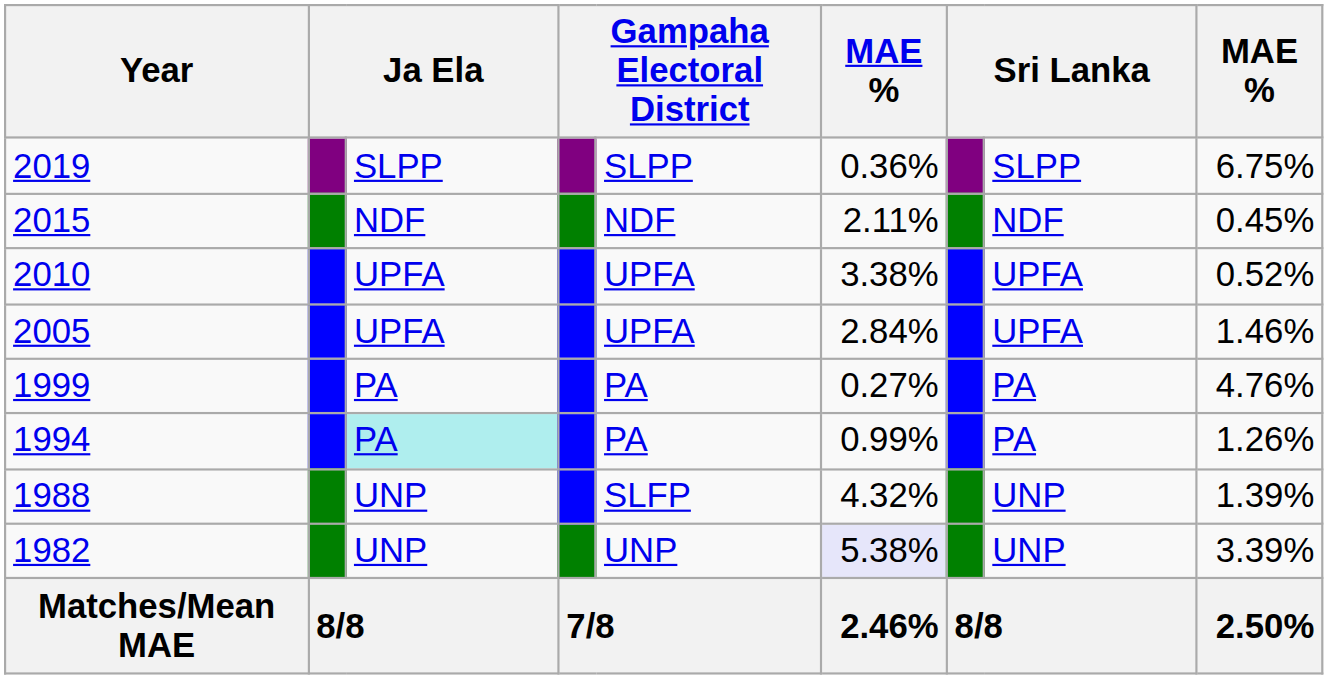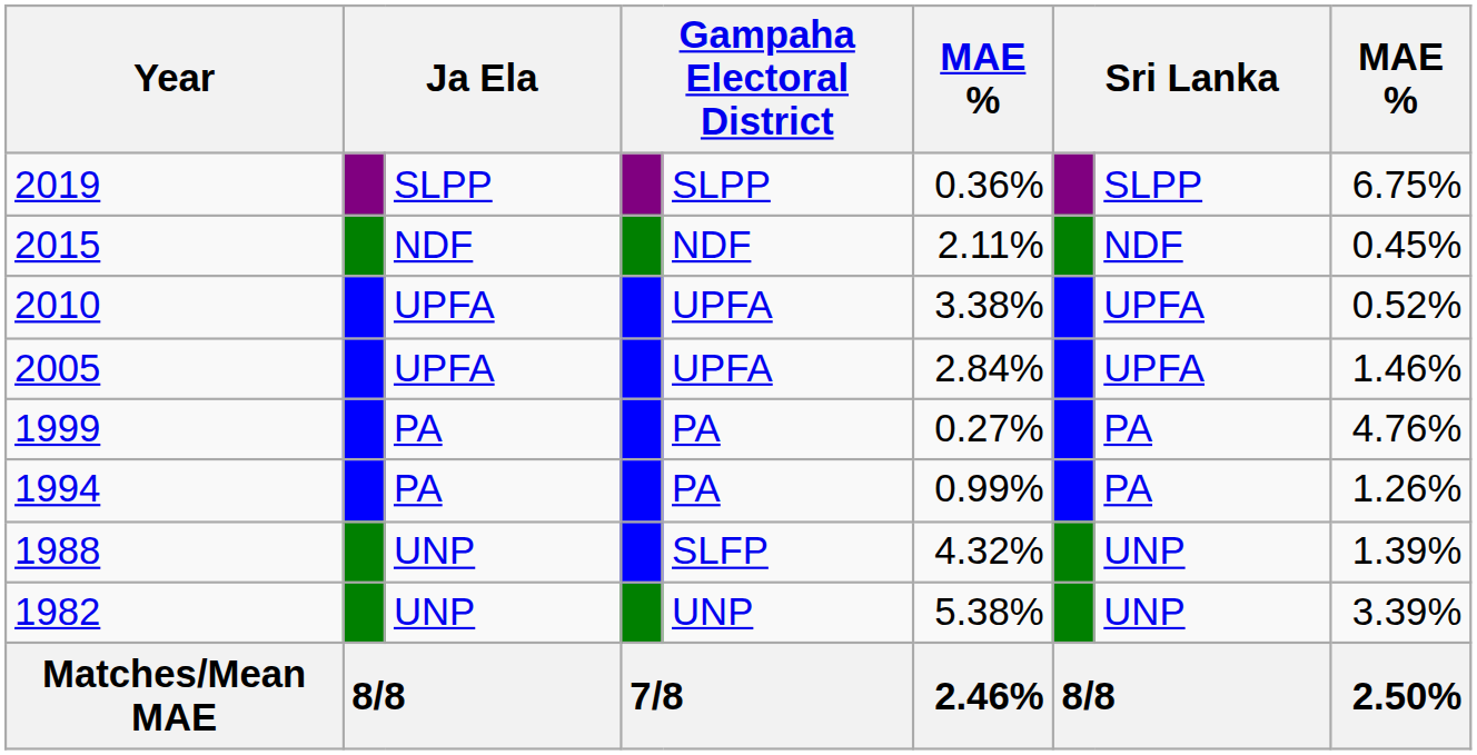1994 | column 3: paleturquoise background -> no background
1982 | column 6: lavender background -> no background
